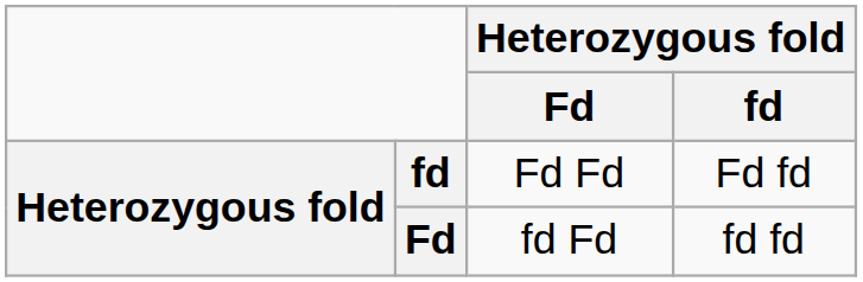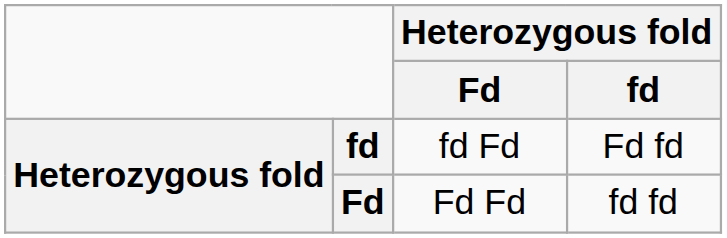row 3 | Heterozygous fold / Fd: Fd Fd -> fd Fd
row 4 | Heterozygous fold / Fd: fd Fd -> Fd Fd
